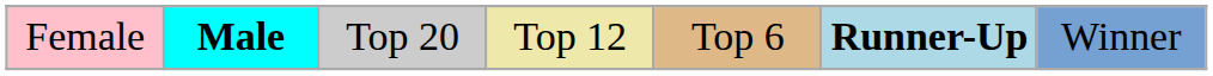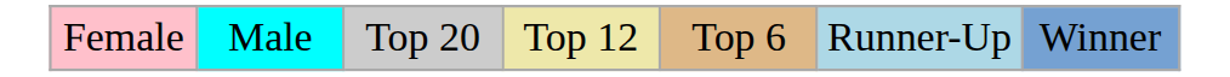Female | column 2: bold -> normal
Female | column 6: bold -> normal
